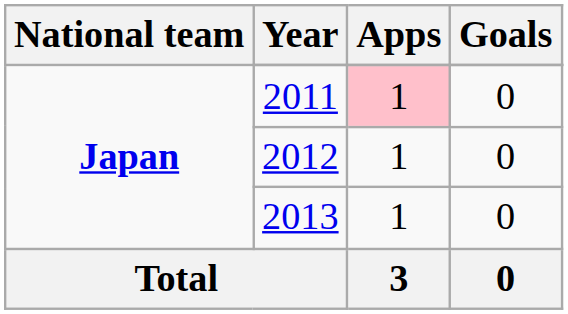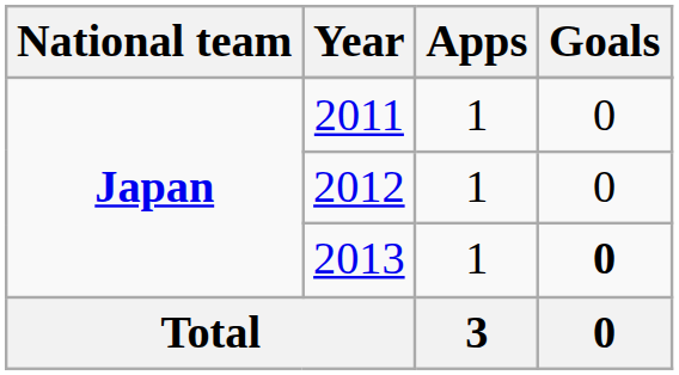2011 | Apps: pink background -> no background
2013 | Goals: normal -> bold
